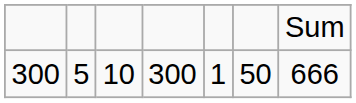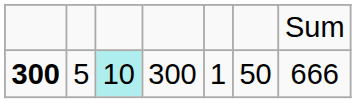row 2 | column 1: normal -> bold
row 2 | column 3: no background -> paleturquoise background
